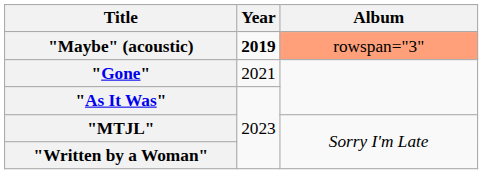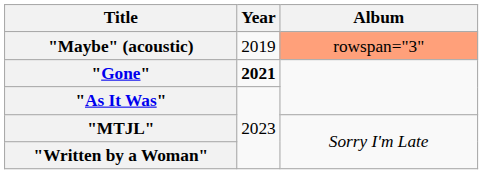"Maybe" (acoustic) | Year: bold -> normal
"Gone" | Year: normal -> bold
